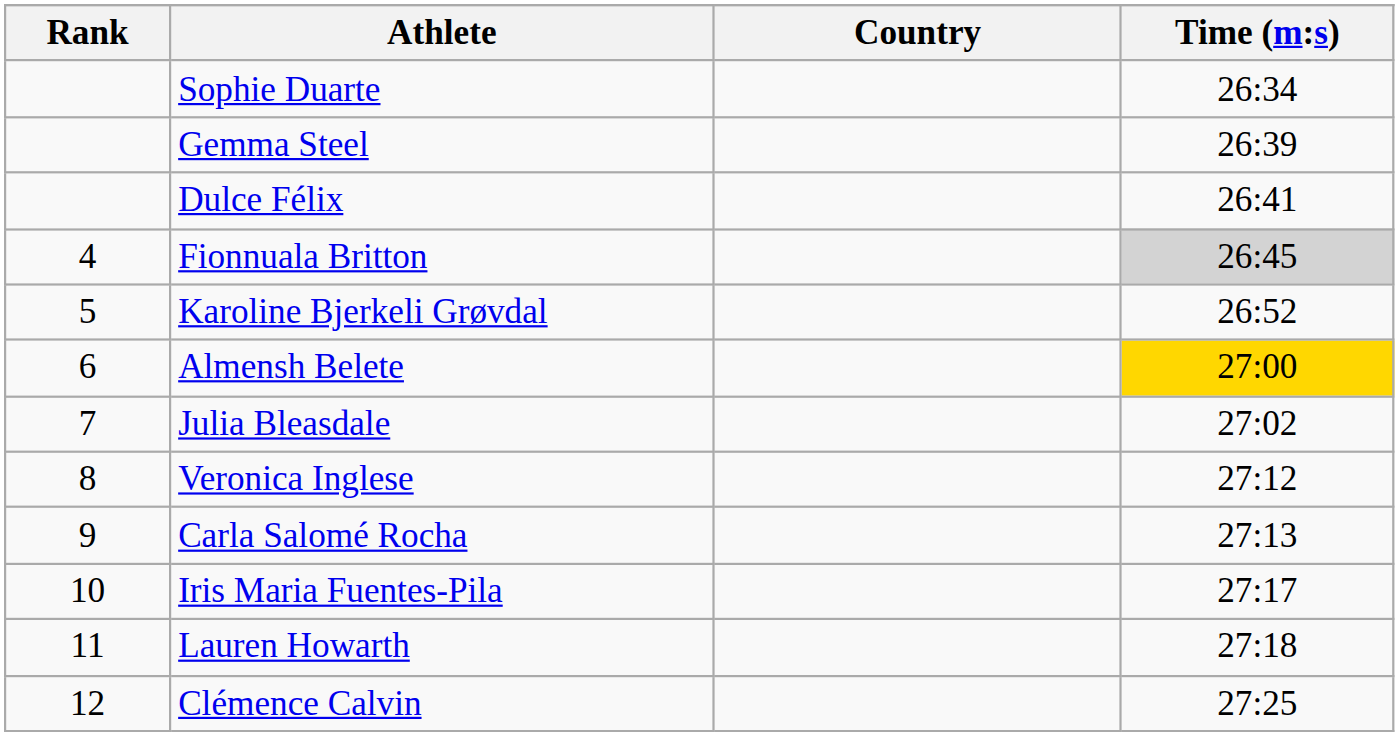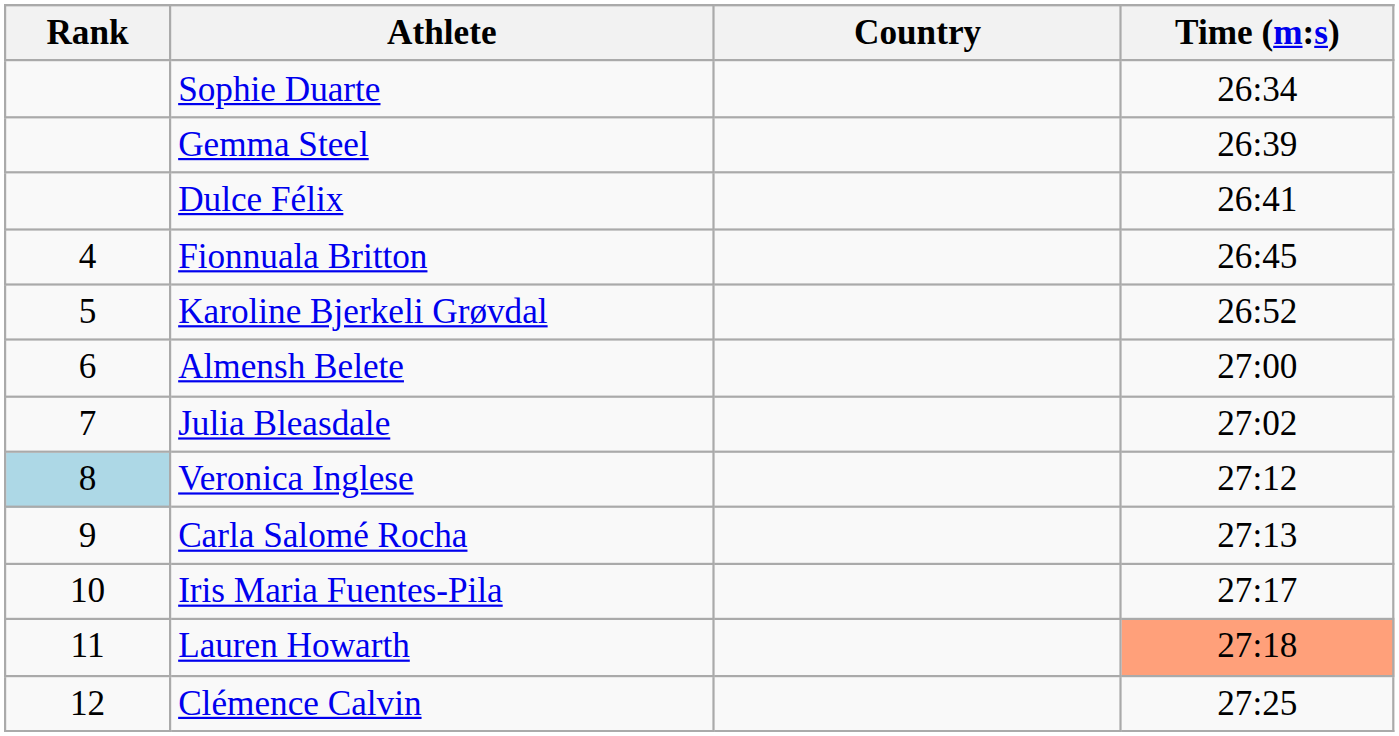Fionnuala Britton | Time (m:s): lightgrey background -> no background
Almensh Belete | Time (m:s): gold background -> no background
Veronica Inglese | Rank: no background -> lightblue background
Lauren Howarth | Time (m:s): no background -> lightsalmon background
